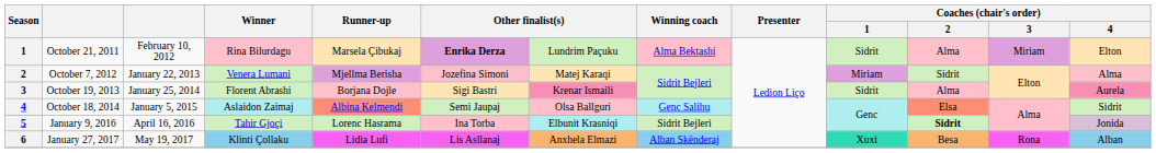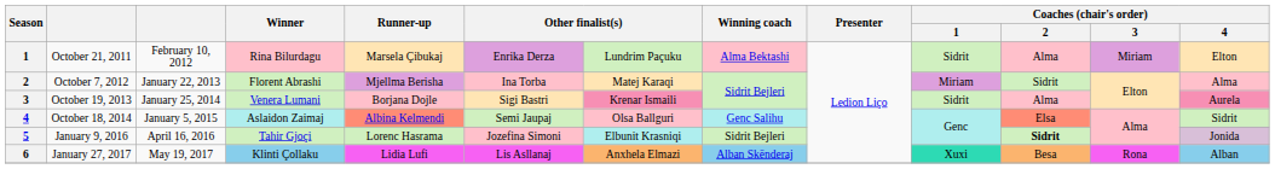October 21, 2011 | column 6: bold -> normal
October 7, 2012 | Winner: Venera Lumani -> Florent Abrashi
October 7, 2012 | column 6: Jozefina Simoni -> Ina Torba
October 19, 2013 | Winner: Florent Abrashi -> Venera Lumani
January 9, 2016 | column 6: Ina Torba -> Jozefina Simoni
